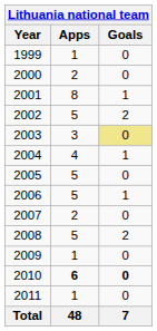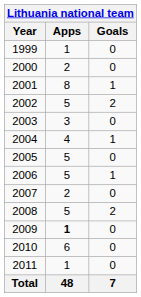2003 | Goals: khaki background -> no background
2009 | Apps: normal -> bold
2010 | Apps: bold -> normal
2010 | Goals: bold -> normal
